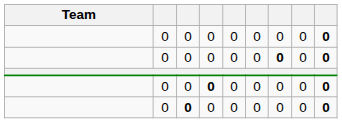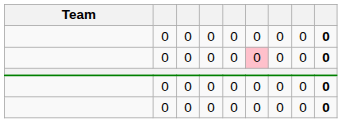row 3 | column 6: no background -> pink background
row 3 | column 7: bold -> normal
row 5 | column 4: bold -> normal
row 6 | column 3: bold -> normal
